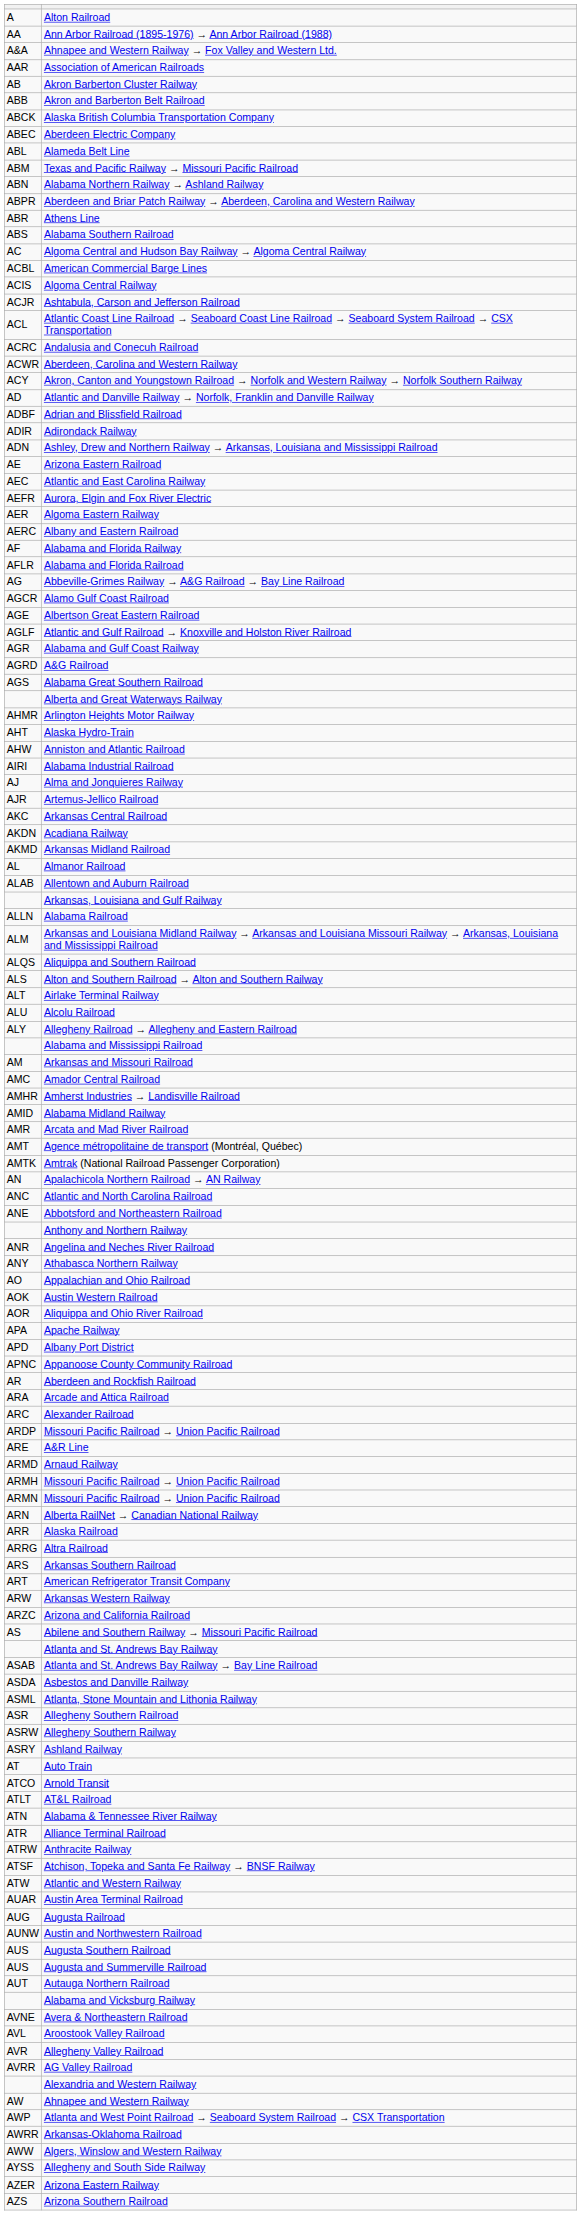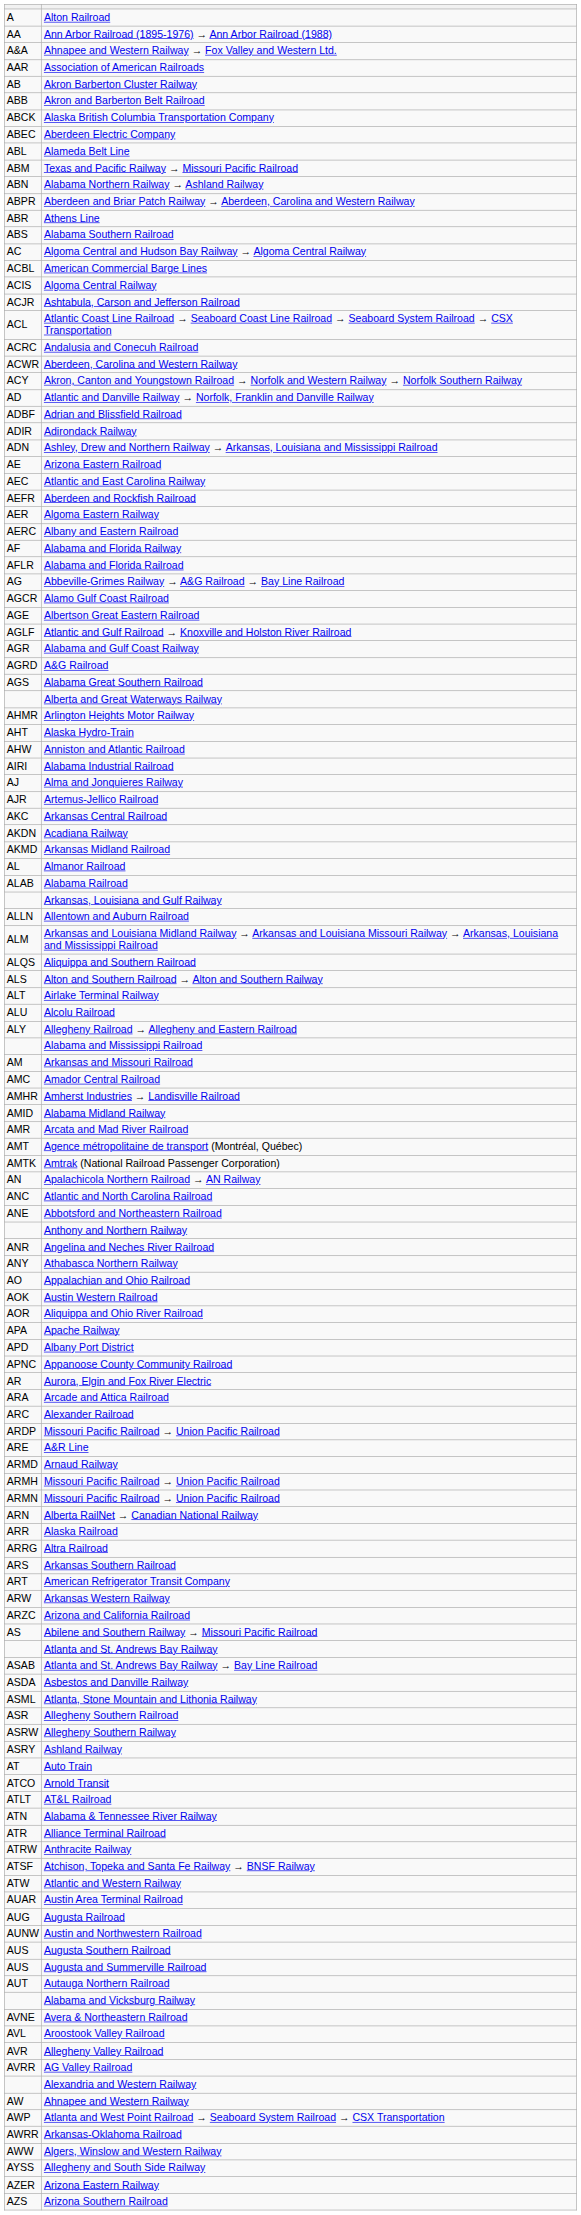row 30 | column 2: Aurora, Elgin and Fox River Electric -> Aberdeen and Rockfish Railroad
row 53 | column 2: Allentown and Auburn Railroad -> Alabama Railroad
row 55 | column 2: Alabama Railroad -> Allentown and Auburn Railroad
row 82 | column 2: Aberdeen and Rockfish Railroad -> Aurora, Elgin and Fox River Electric
